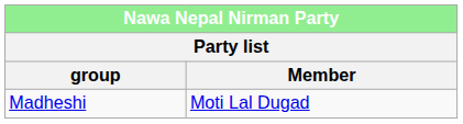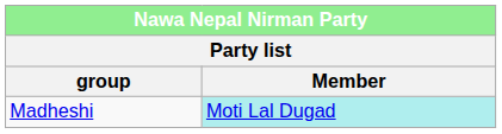Madheshi | Member: no background -> paleturquoise background
